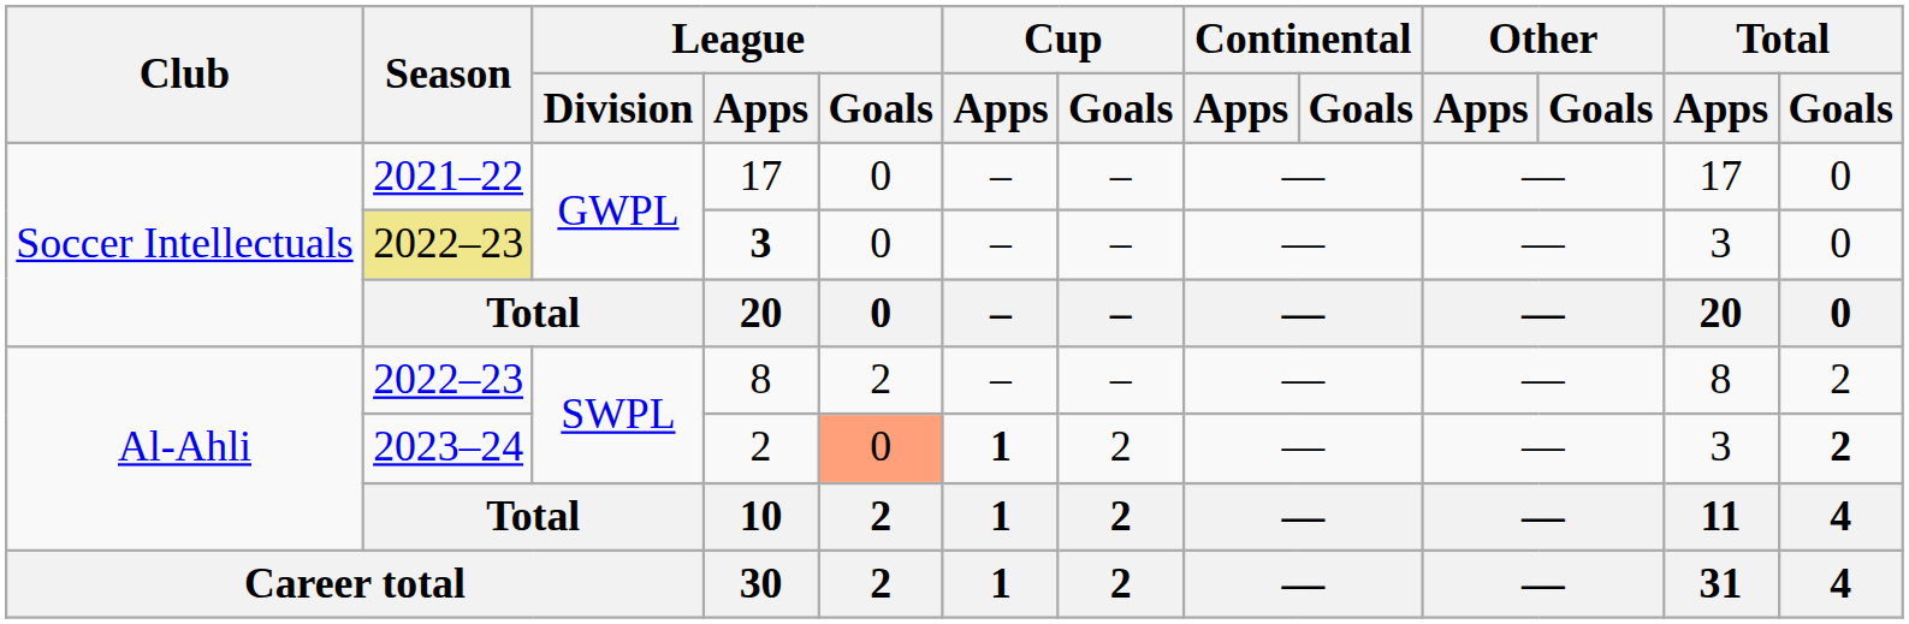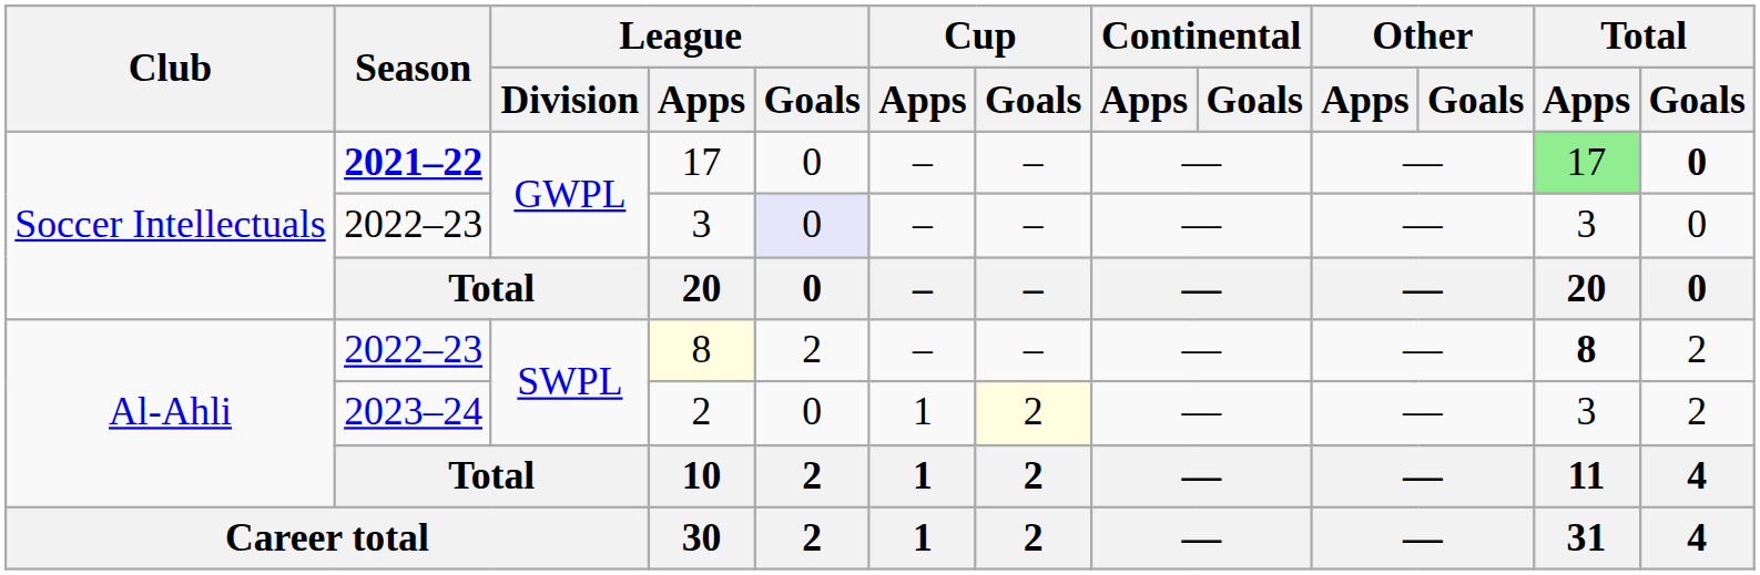row 3 | Season: normal -> bold
row 3 | Total / Apps: no background -> lightgreen background
row 3 | Total / Goals: normal -> bold
row 4 | Season: khaki background -> no background
row 4 | League / Apps: bold -> normal
row 4 | League / Goals: no background -> lavender background
row 6 | League / Apps: no background -> lightyellow background
row 6 | Total / Apps: normal -> bold
row 7 | League / Goals: lightsalmon background -> no background
row 7 | Cup / Apps: bold -> normal
row 7 | Cup / Goals: no background -> lightyellow background
row 7 | Total / Goals: bold -> normal
